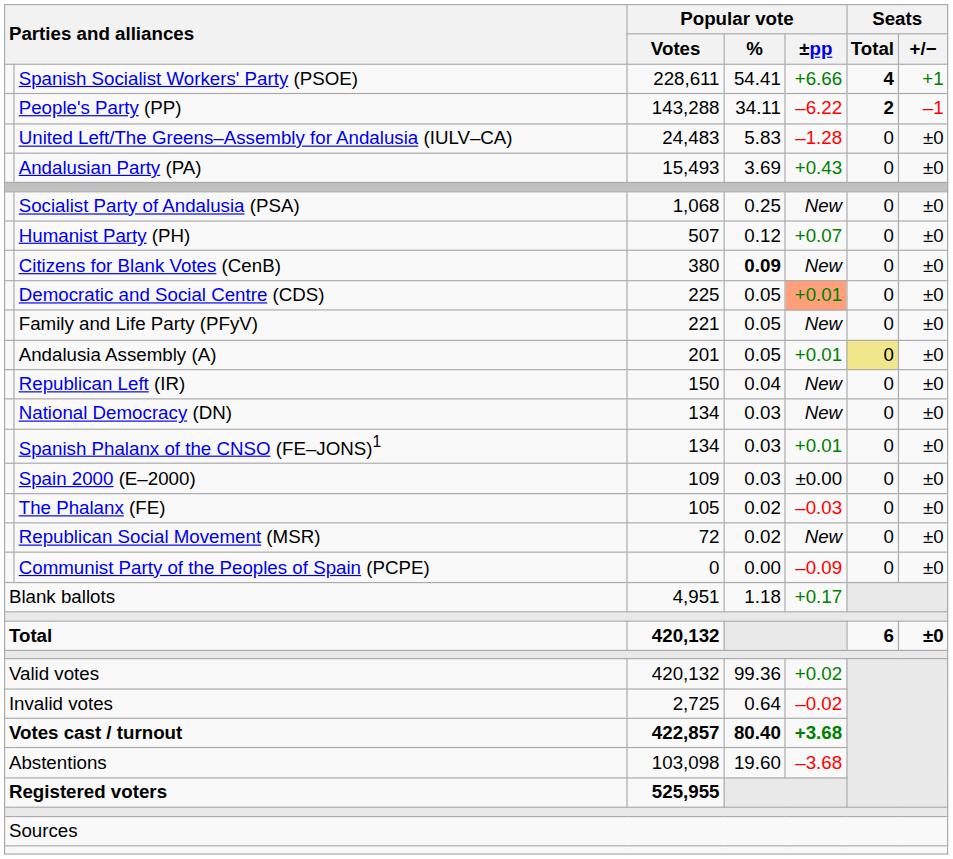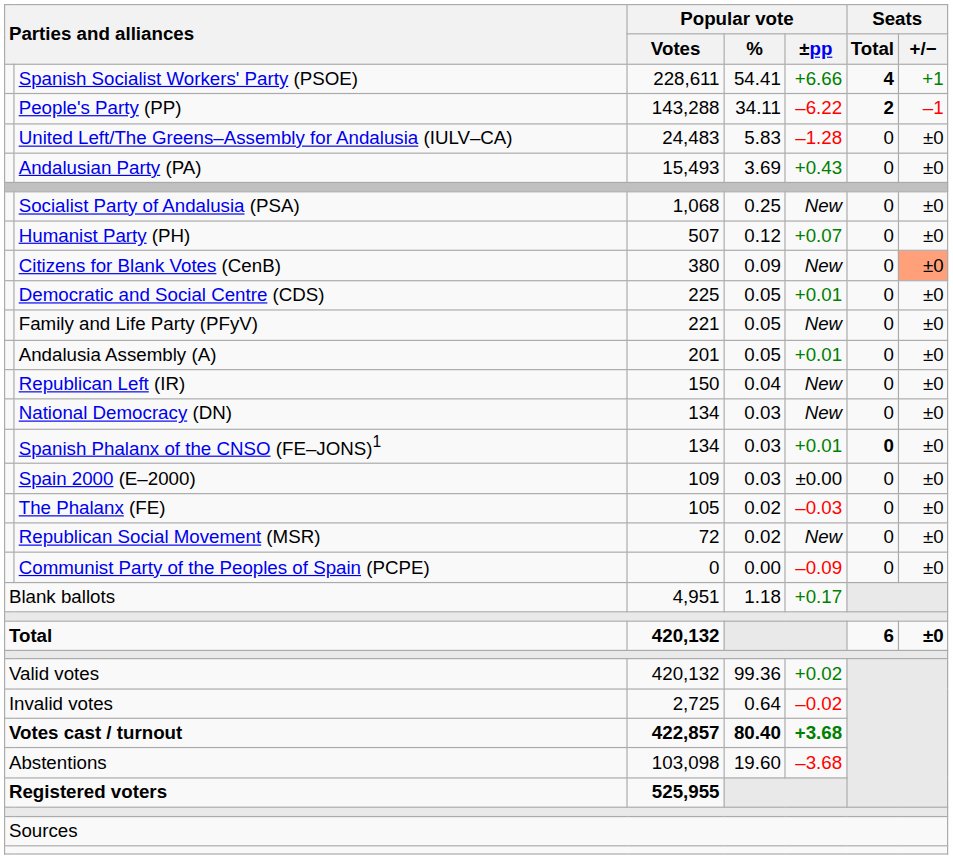Citizens for Blank Votes (CenB) | Popular vote / %: bold -> normal
Citizens for Blank Votes (CenB) | Seats / +/−: no background -> lightsalmon background
Democratic and Social Centre (CDS) | Popular vote / ±pp: lightsalmon background -> no background
Andalusia Assembly (A) | Seats / Total: khaki background -> no background
Spanish Phalanx of the CNSO (FE–JONS)1 | Seats / Total: normal -> bold
